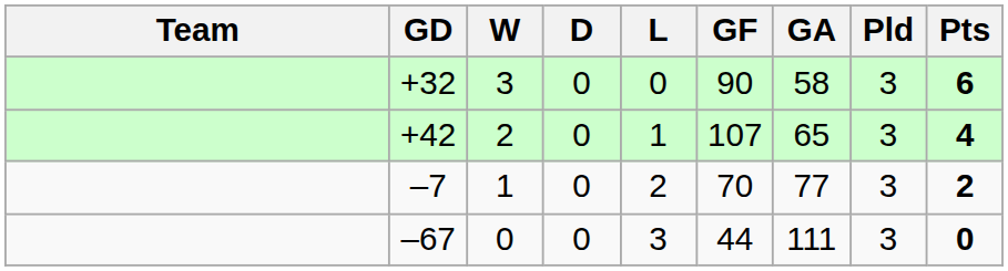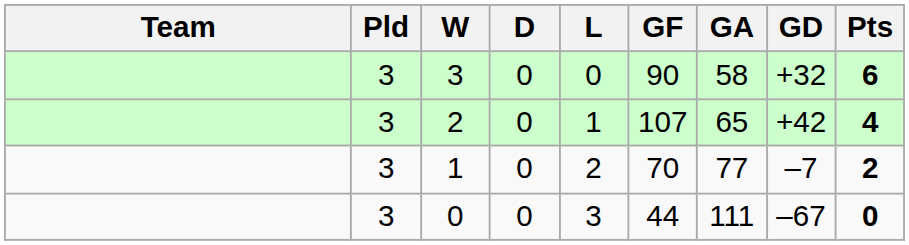columns swapped: Pld <-> GD
